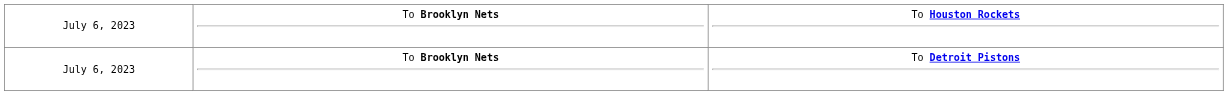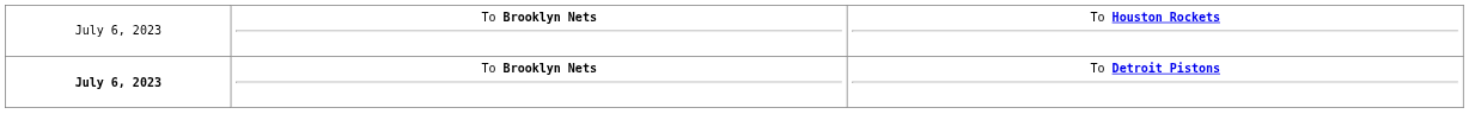row 2 | column 1: normal -> bold
